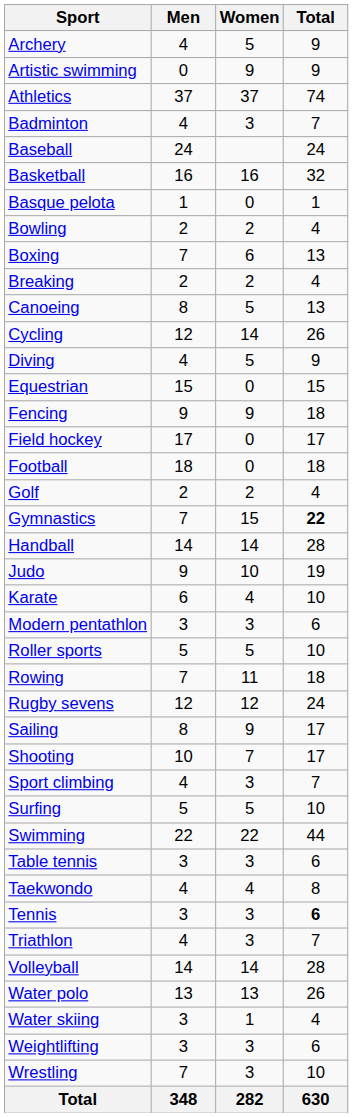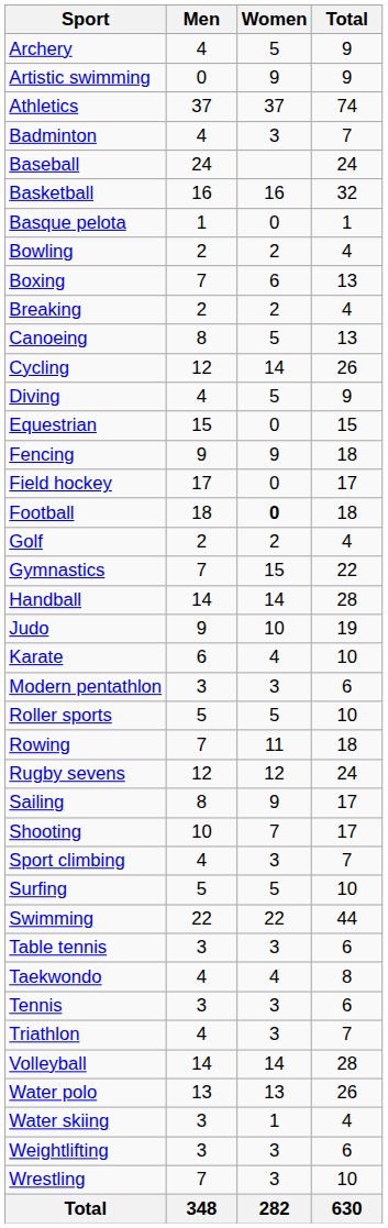Football | Women: normal -> bold
Gymnastics | Total: bold -> normal
Tennis | Total: bold -> normal
